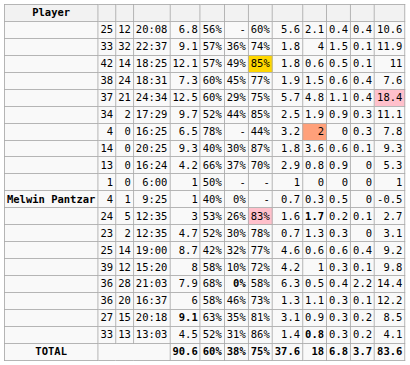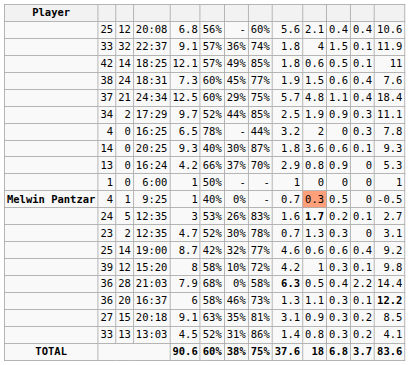18:25 | column 8: gold background -> no background
24:34 | column 13: pink background -> no background
16:25 | column 10: lightsalmon background -> no background
9:25 | column 10: no background -> lightsalmon background
24 / 12:35 | column 8: pink background -> no background
21:03 | column 7: bold -> normal
21:03 | column 9: normal -> bold
16:37 | column 13: normal -> bold
20:18 | column 5: bold -> normal
13:03 | column 10: bold -> normal
